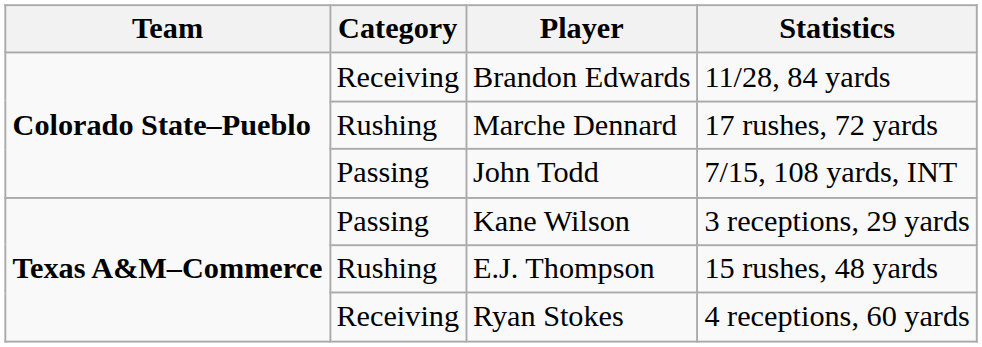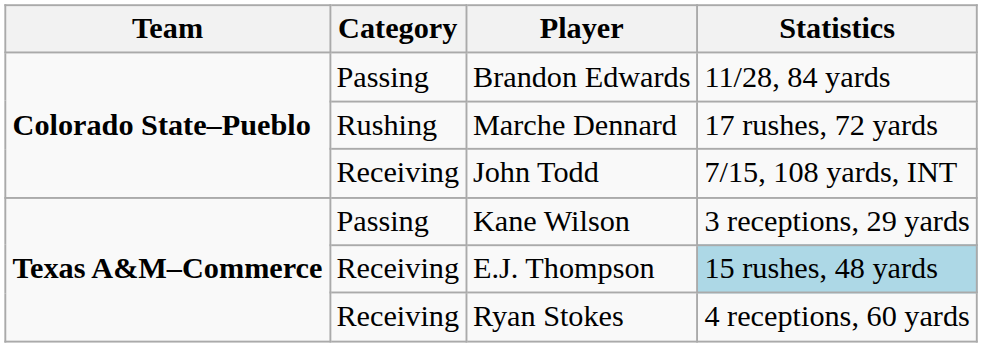Brandon Edwards | Category: Receiving -> Passing
John Todd | Category: Passing -> Receiving
E.J. Thompson | Category: Rushing -> Receiving
E.J. Thompson | Statistics: no background -> lightblue background
